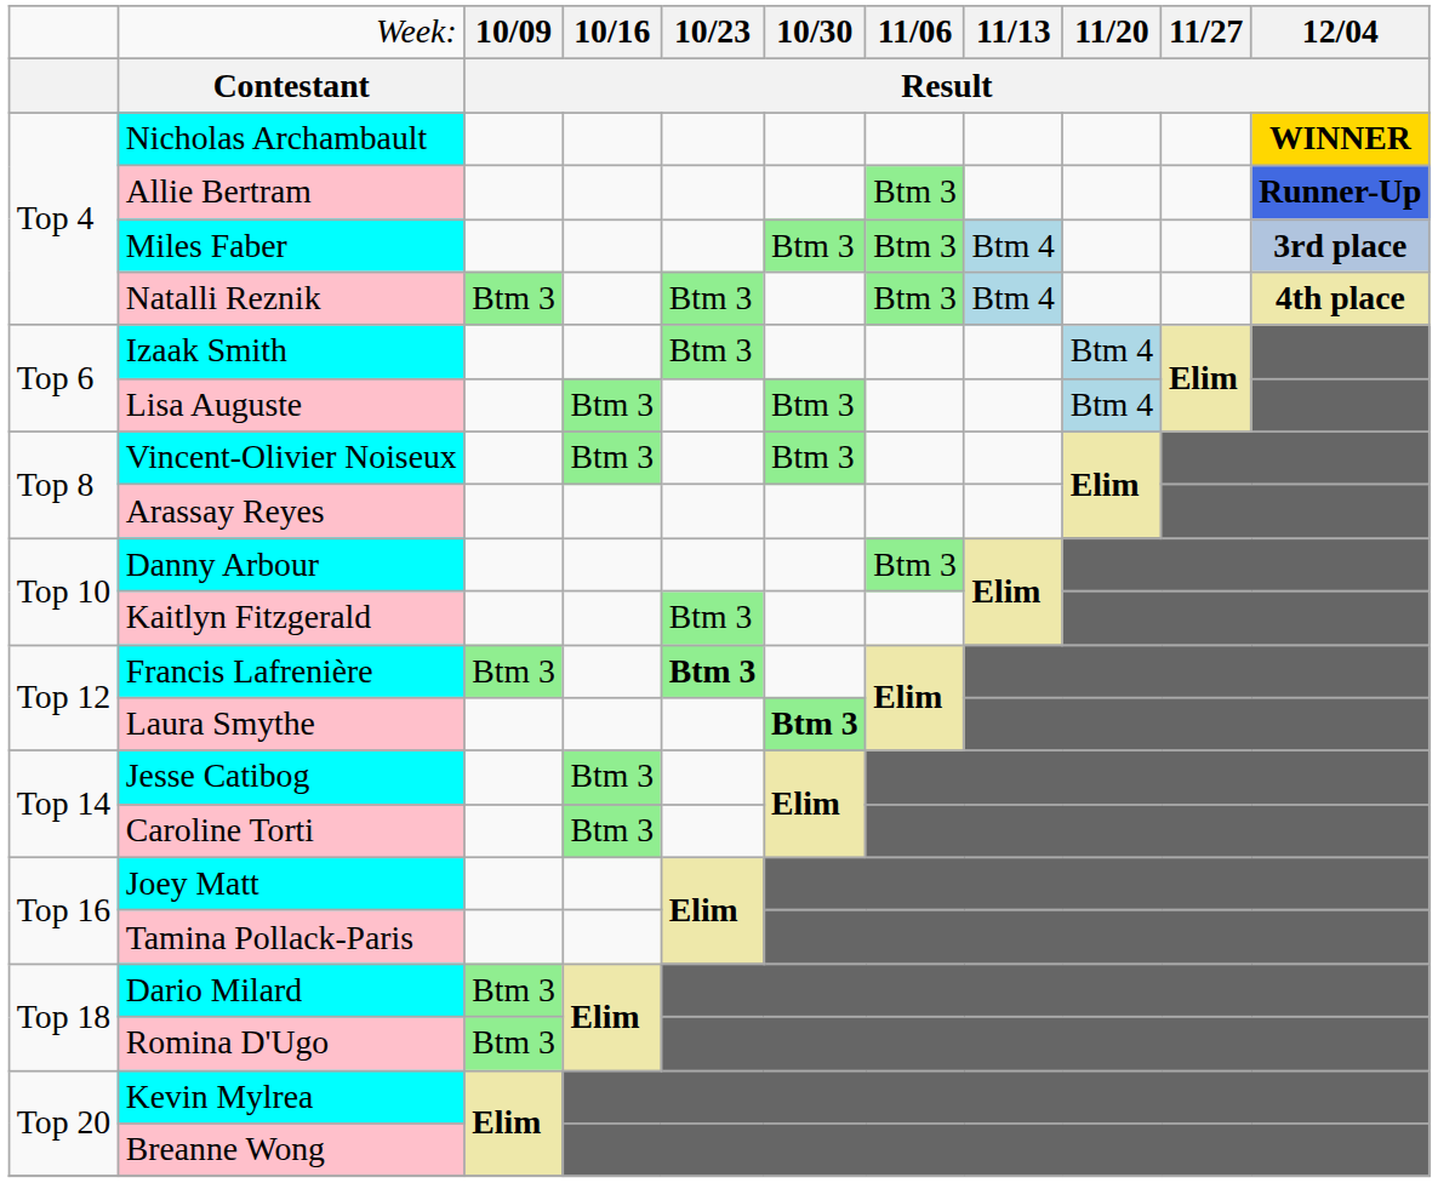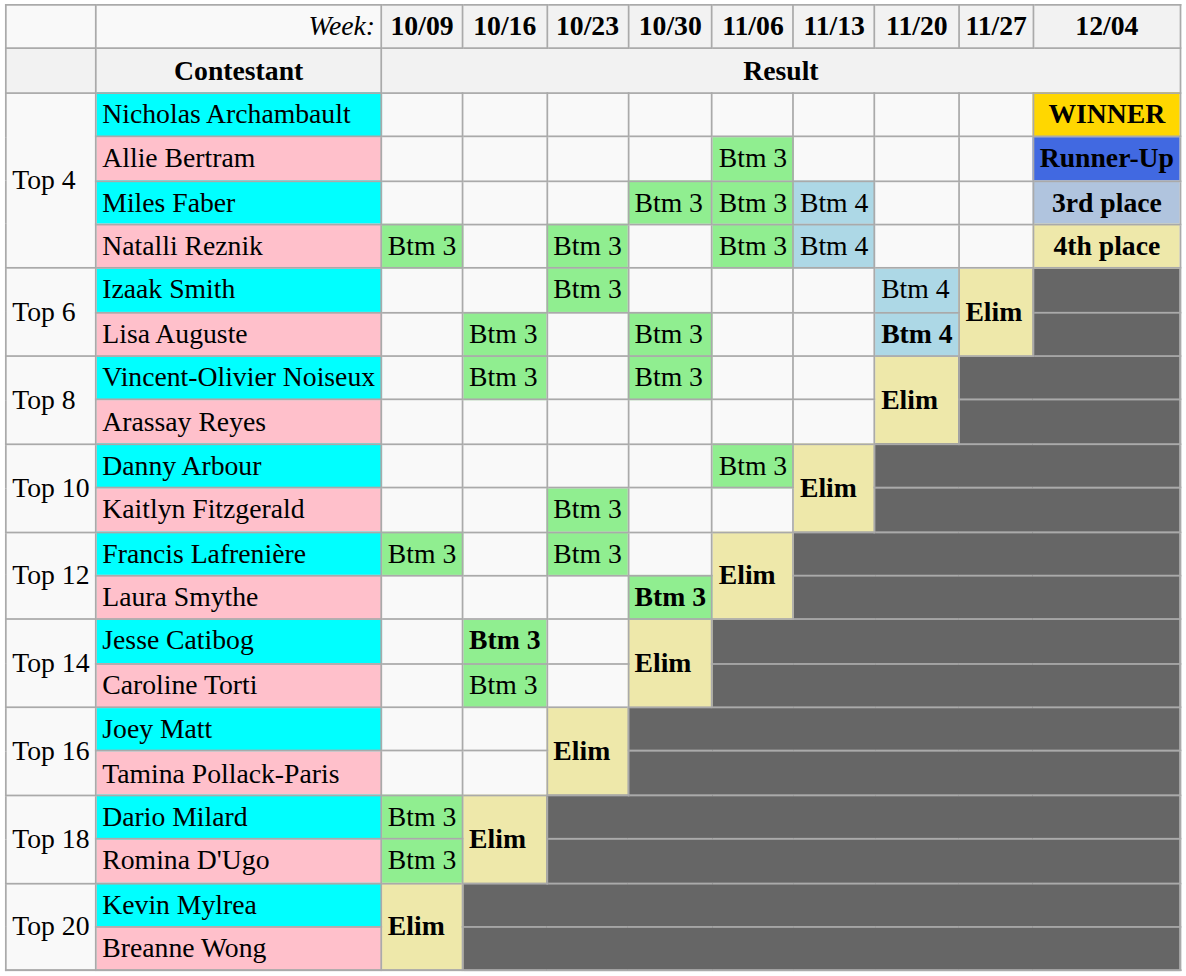Lisa Auguste | column 9: normal -> bold
Francis Lafrenière | column 5: bold -> normal
Jesse Catibog | column 4: normal -> bold
